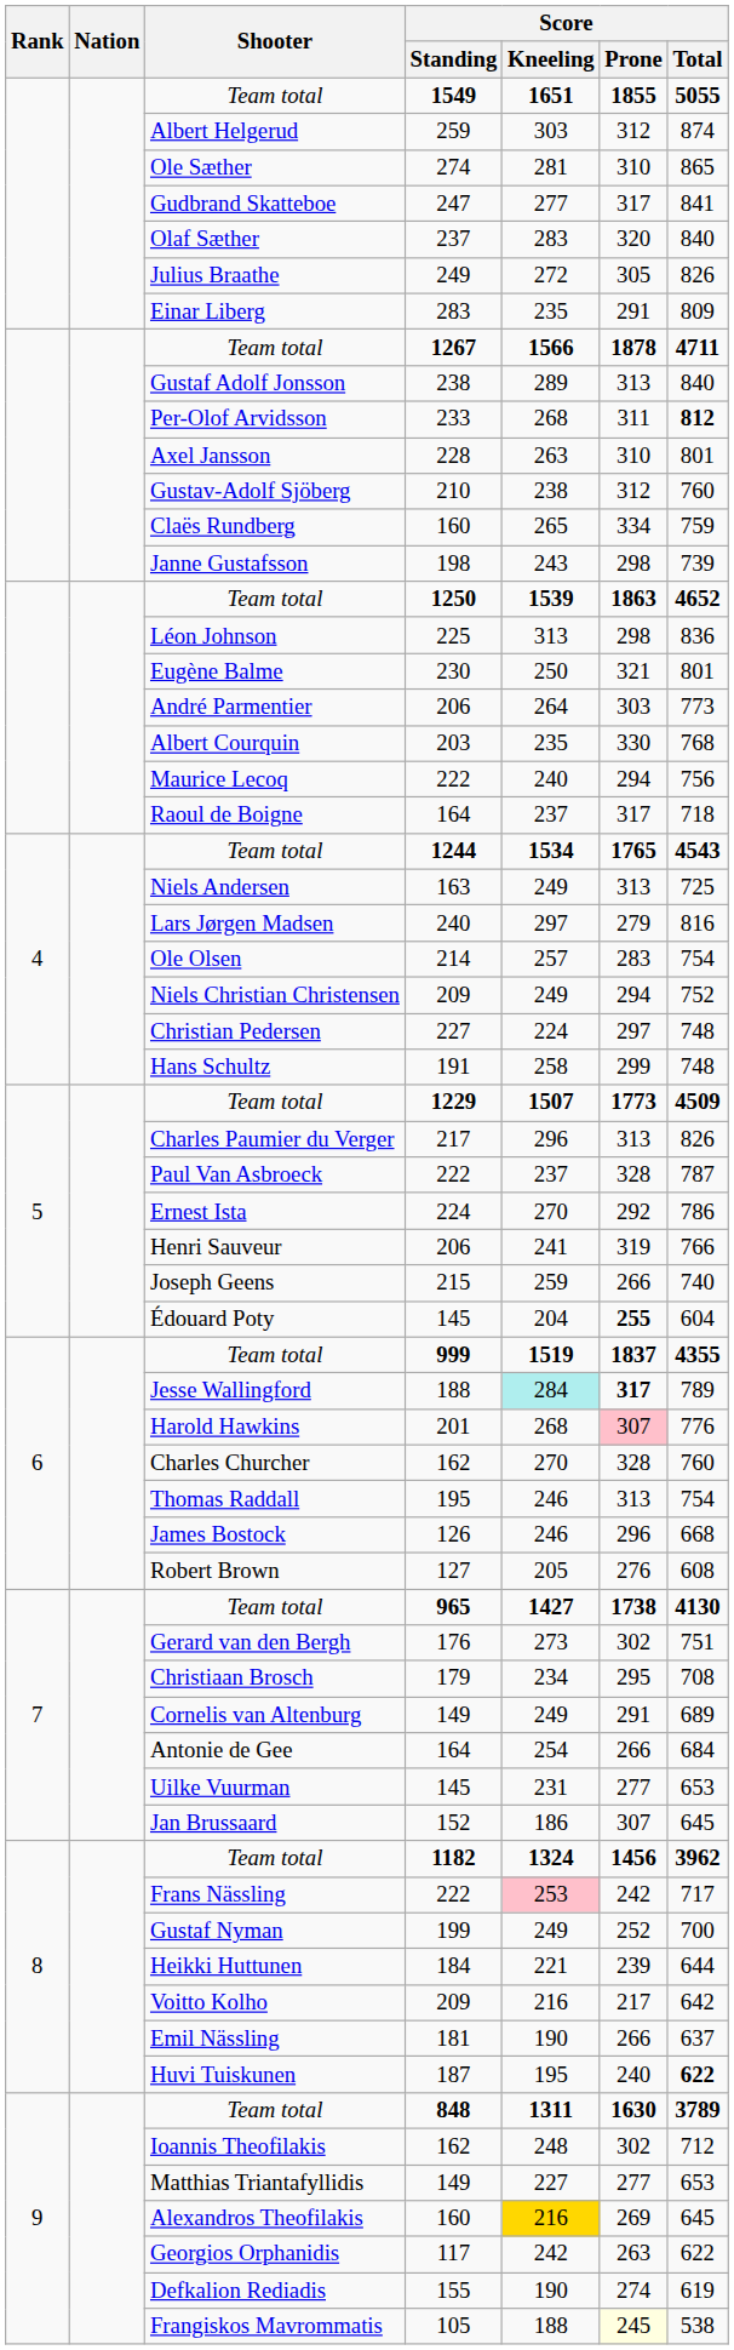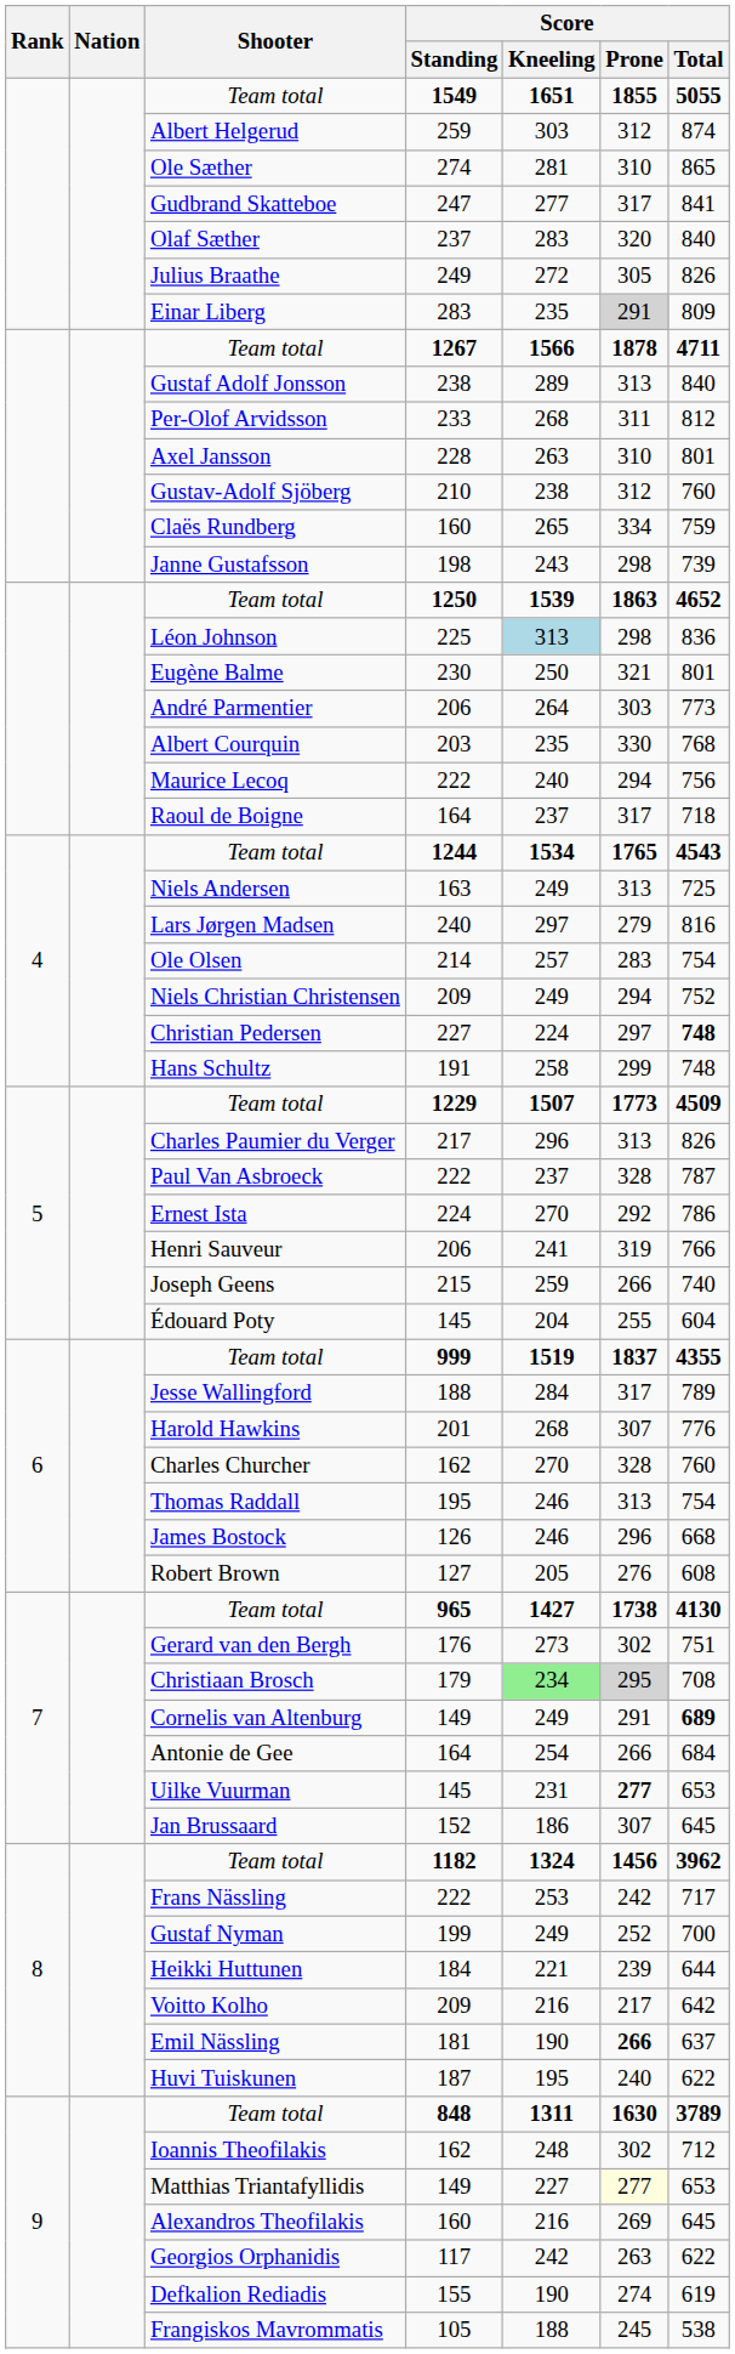Einar Liberg | Score / Prone: no background -> lightgrey background
Per-Olof Arvidsson | Score / Total: bold -> normal
Léon Johnson | Score / Kneeling: no background -> lightblue background
Christian Pedersen | Score / Total: normal -> bold
Édouard Poty | Score / Prone: bold -> normal
Jesse Wallingford | Score / Kneeling: paleturquoise background -> no background
Jesse Wallingford | Score / Prone: bold -> normal
Harold Hawkins | Score / Prone: pink background -> no background
Christiaan Brosch | Score / Kneeling: no background -> lightgreen background
Christiaan Brosch | Score / Prone: no background -> lightgrey background
Cornelis van Altenburg | Score / Total: normal -> bold
Uilke Vuurman | Score / Prone: normal -> bold
Frans Nässling | Score / Kneeling: pink background -> no background
Emil Nässling | Score / Prone: normal -> bold
Huvi Tuiskunen | Score / Total: bold -> normal
Matthias Triantafyllidis | Score / Prone: no background -> lightyellow background
Alexandros Theofilakis | Score / Kneeling: gold background -> no background
Frangiskos Mavrommatis | Score / Prone: lightyellow background -> no background
